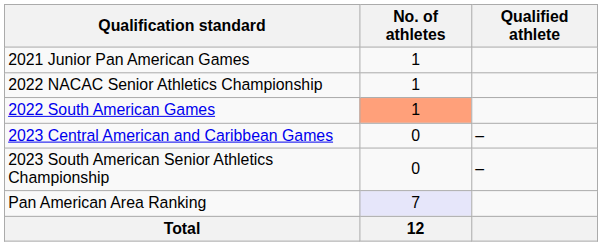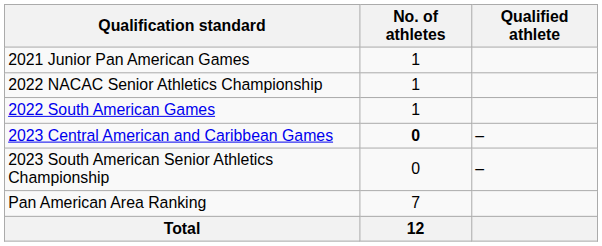2022 South American Games | No. of athletes: lightsalmon background -> no background
2023 Central American and Caribbean Games | No. of athletes: normal -> bold
Pan American Area Ranking | No. of athletes: lavender background -> no background
